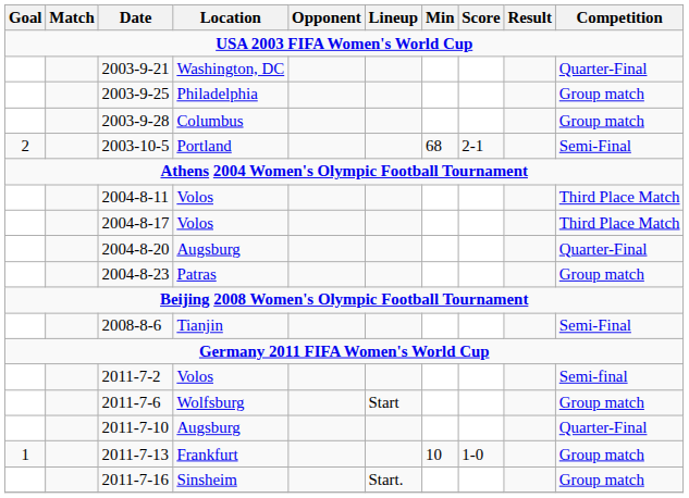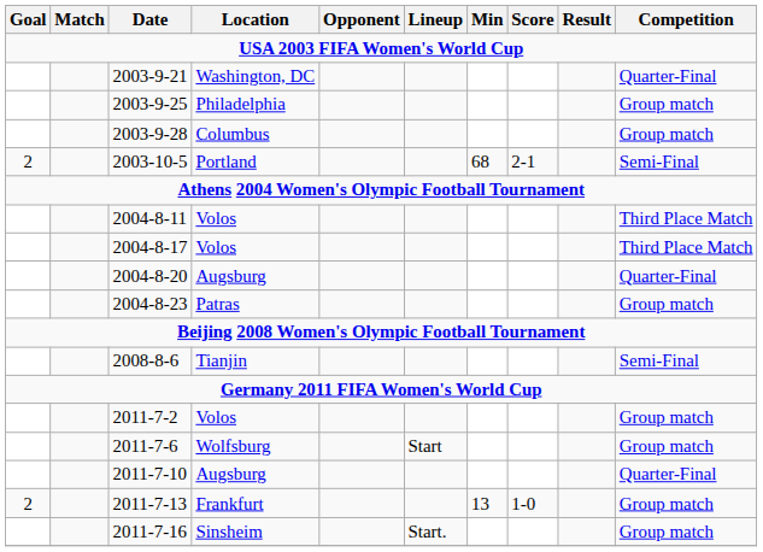2011-7-2 | Competition: Semi-final -> Group match
2011-7-13 | Goal: 1 -> 2
2011-7-13 | Min: 10 -> 13
